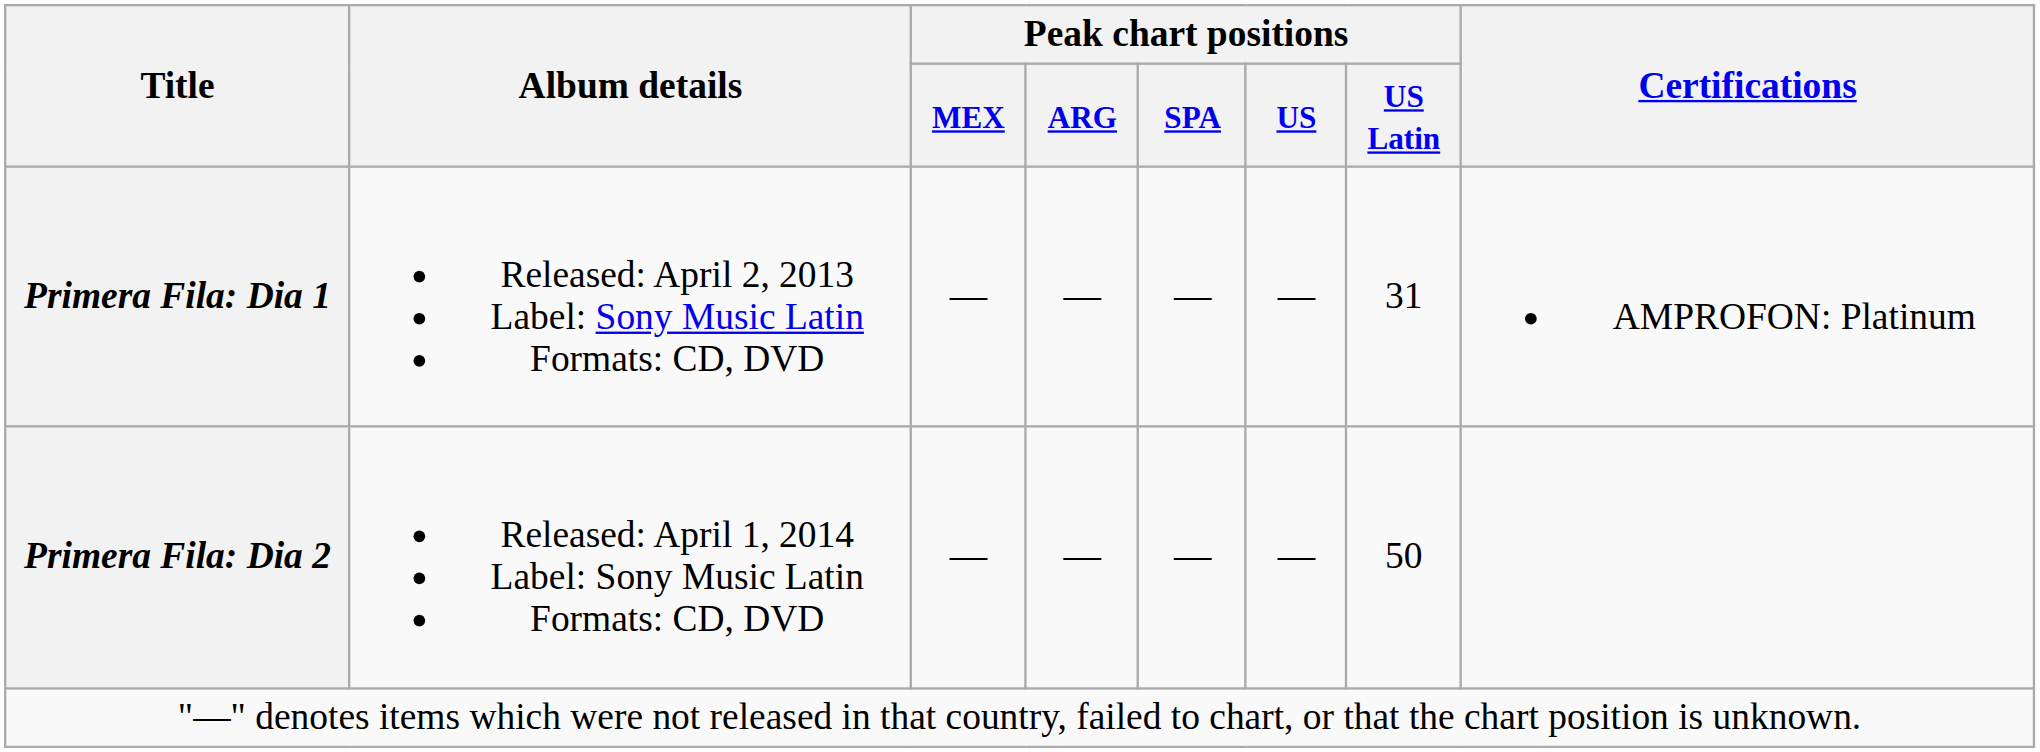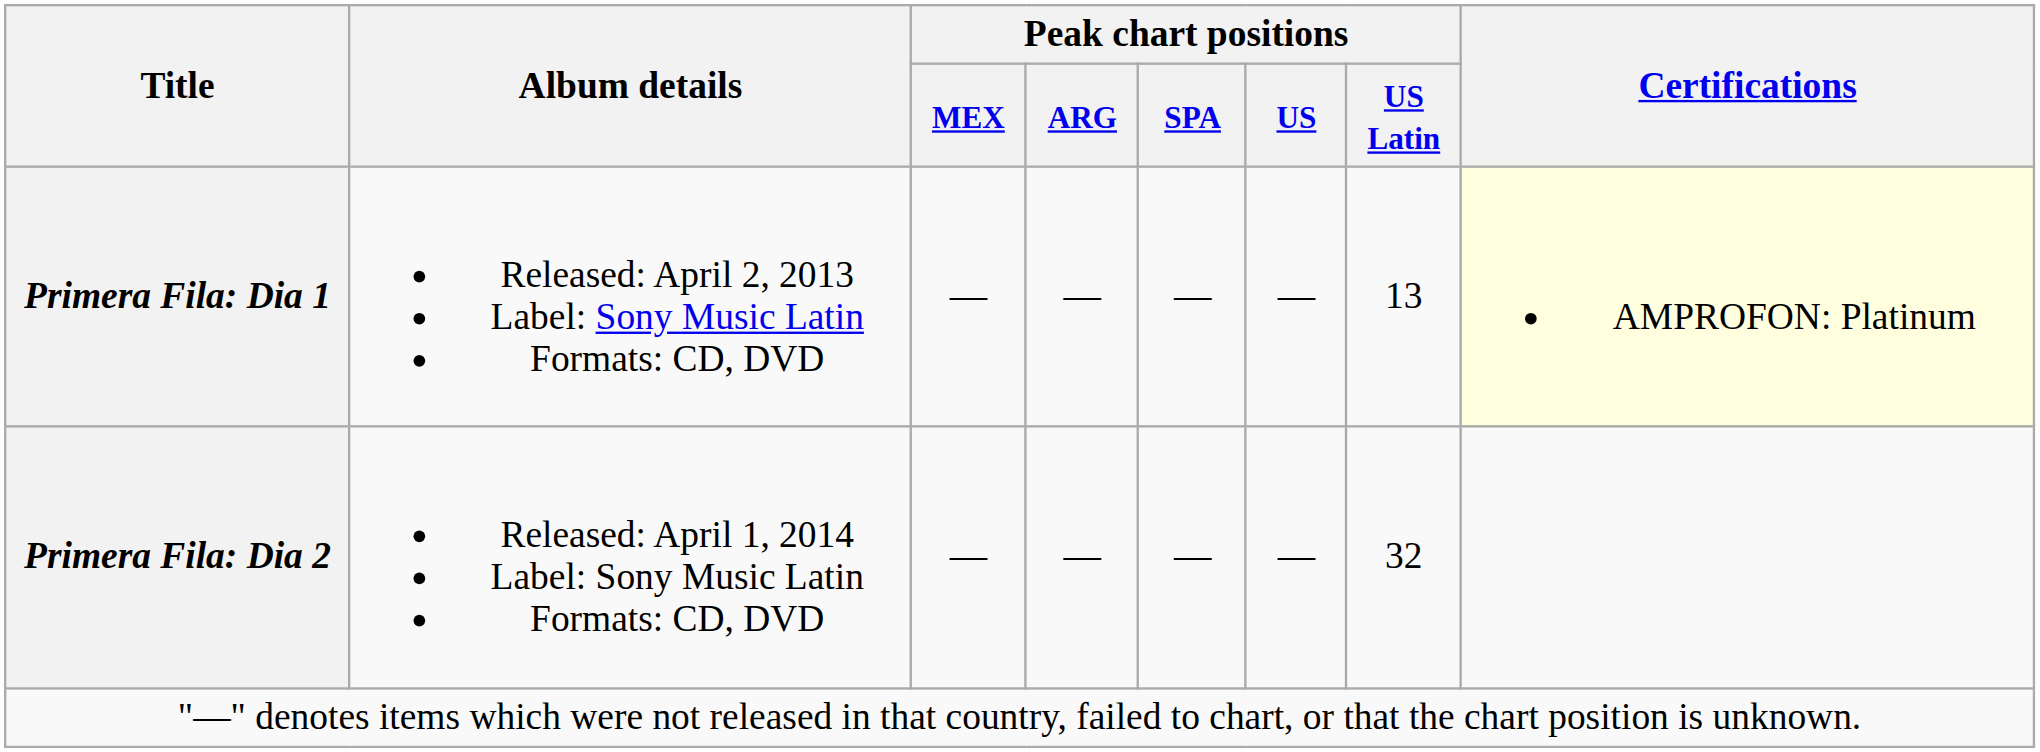Primera Fila: Dia 1 | Peak chart positions / US Latin: 31 -> 13
Primera Fila: Dia 1 | Certifications: no background -> lightyellow background
Primera Fila: Dia 2 | Peak chart positions / US Latin: 50 -> 32
